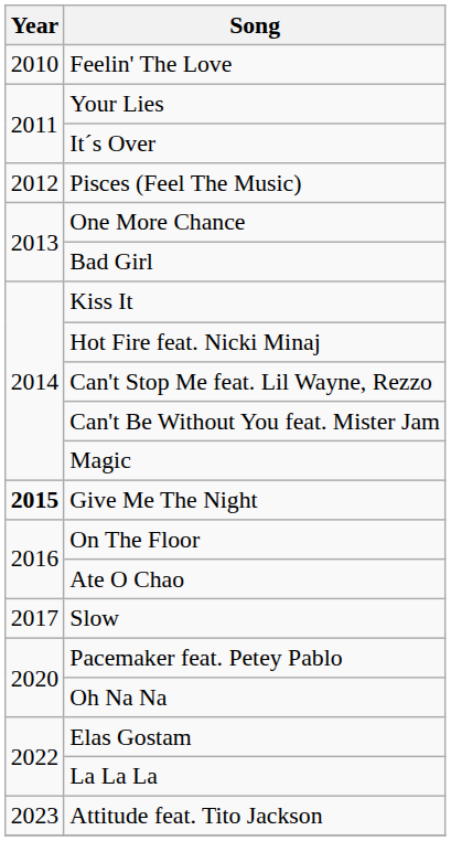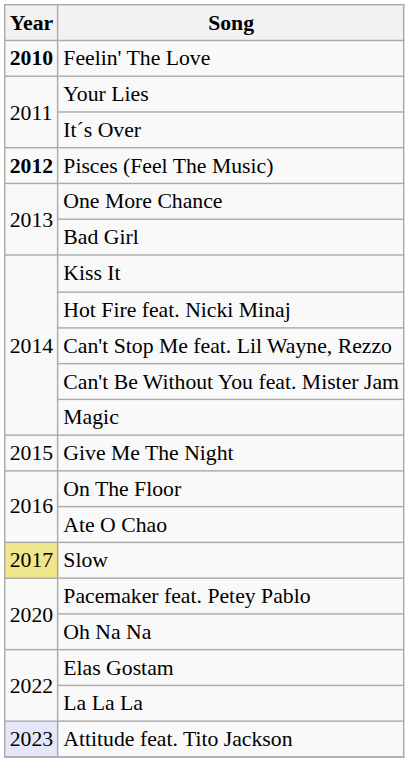Feelin' The Love | Year: normal -> bold
Pisces (Feel The Music) | Year: normal -> bold
Give Me The Night | Year: bold -> normal
Slow | Year: no background -> khaki background
Attitude feat. Tito Jackson | Year: no background -> lavender background
